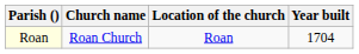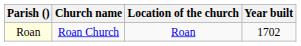row 2 | Year built: 1704 -> 1702
